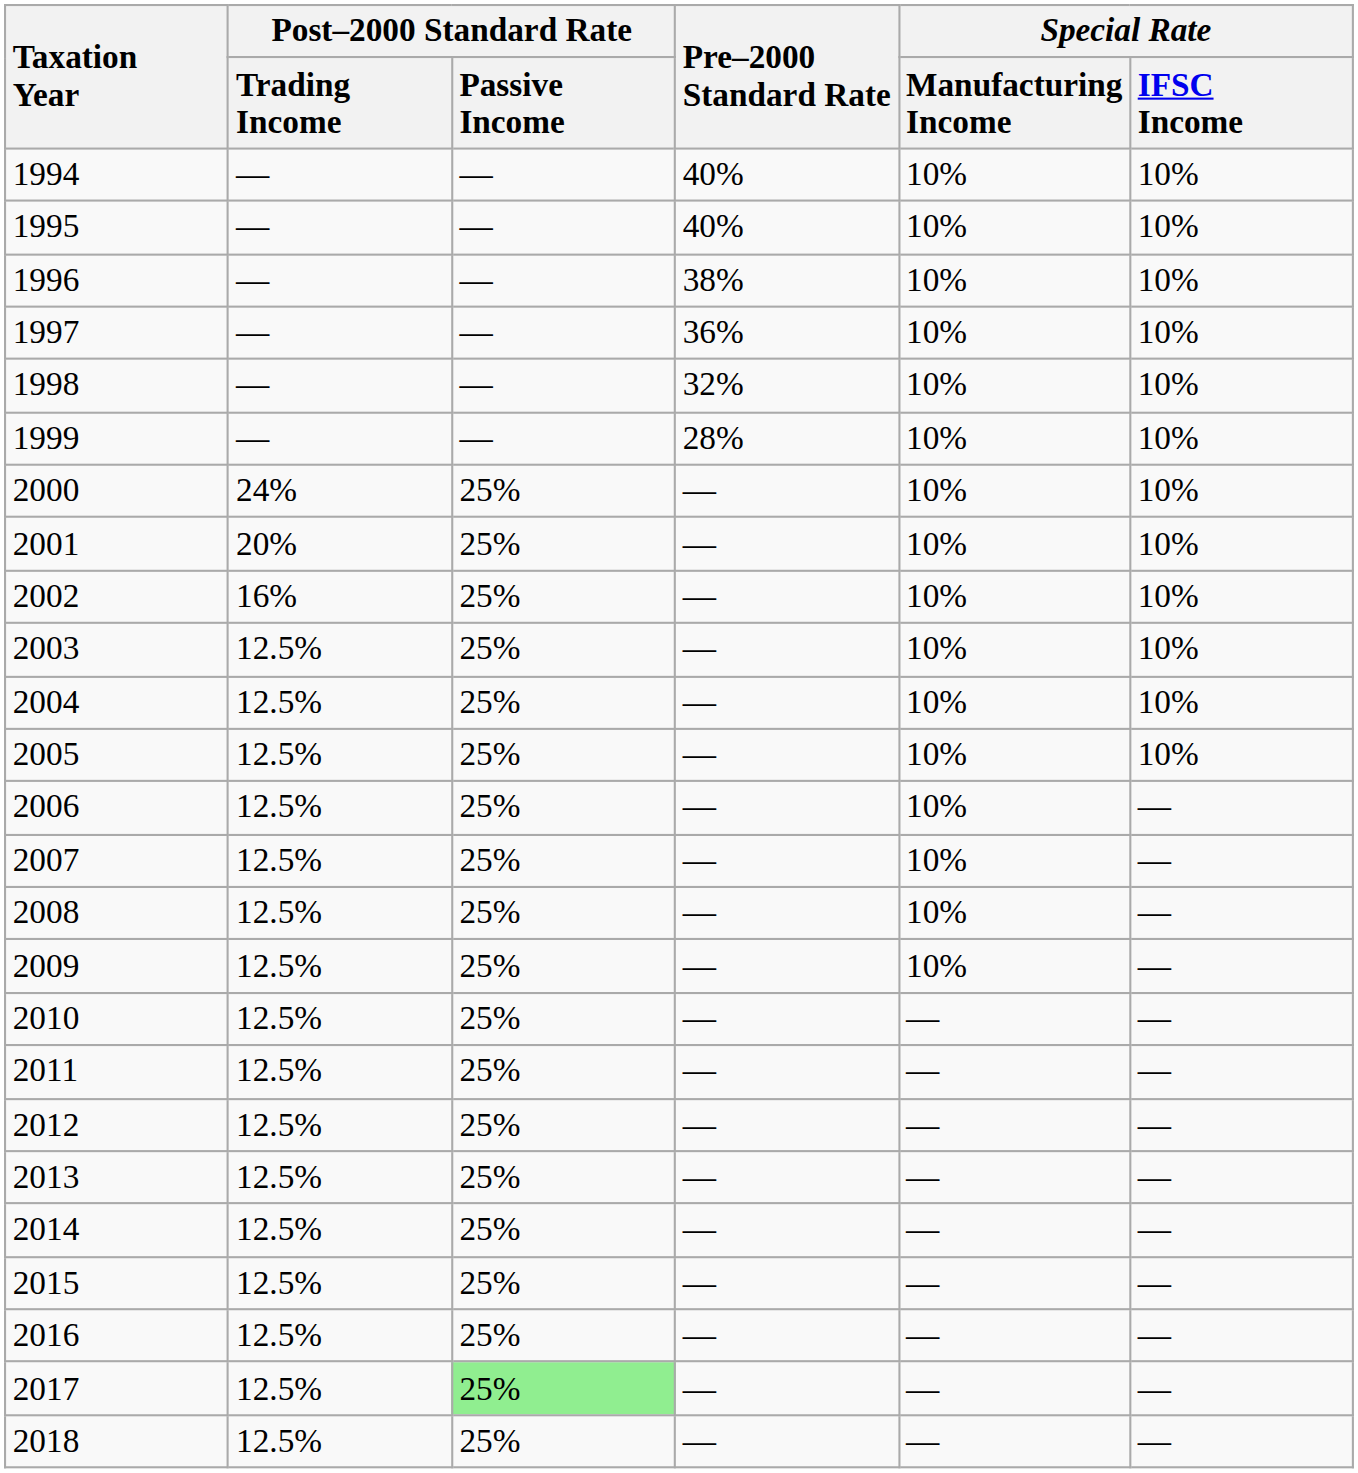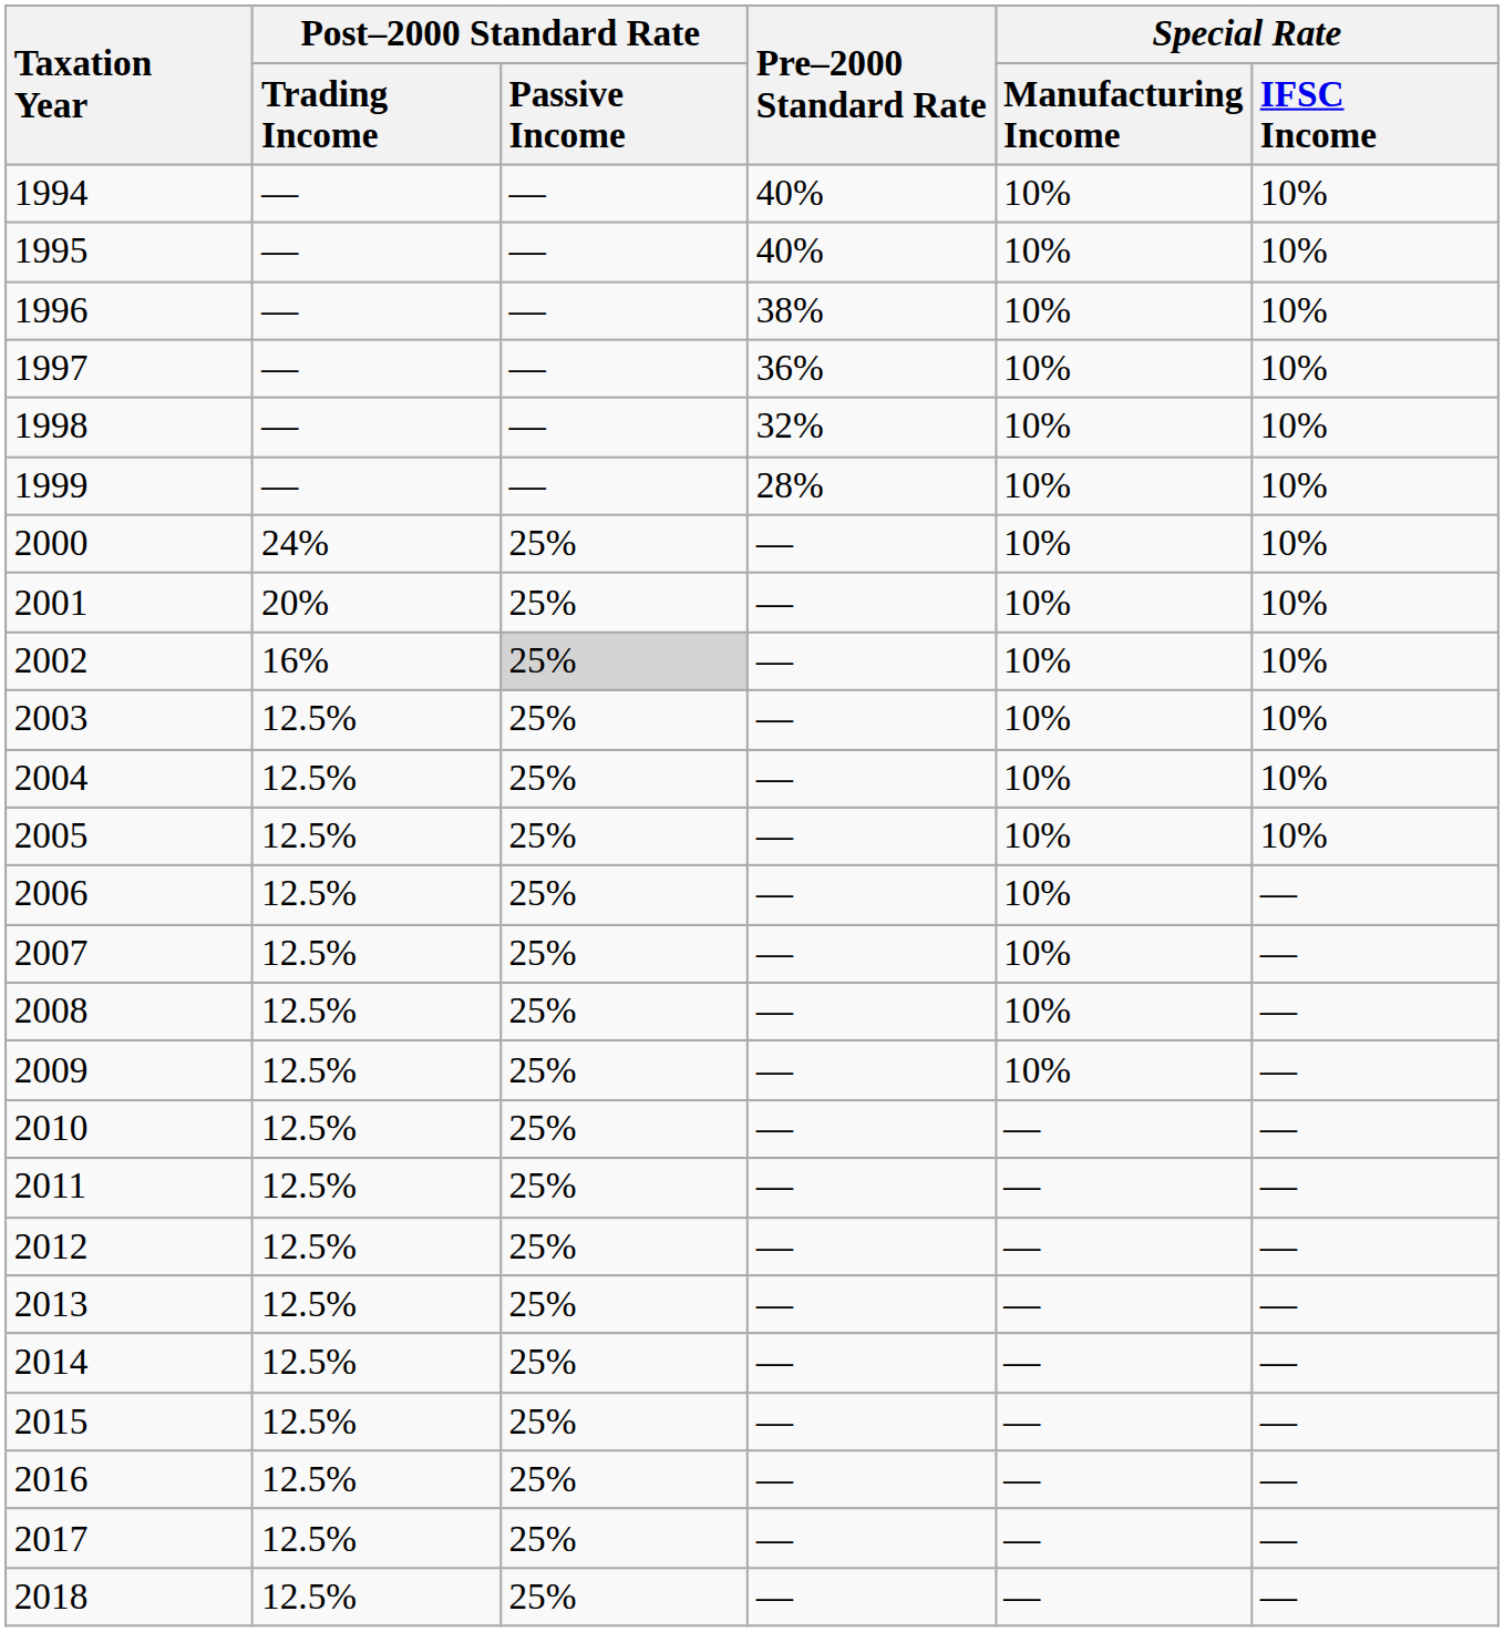2002 | Post–2000 Standard Rate / Passive Income: no background -> lightgrey background
2017 | Post–2000 Standard Rate / Passive Income: lightgreen background -> no background
